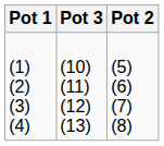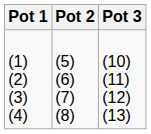columns swapped: Pot 2 <-> Pot 3
